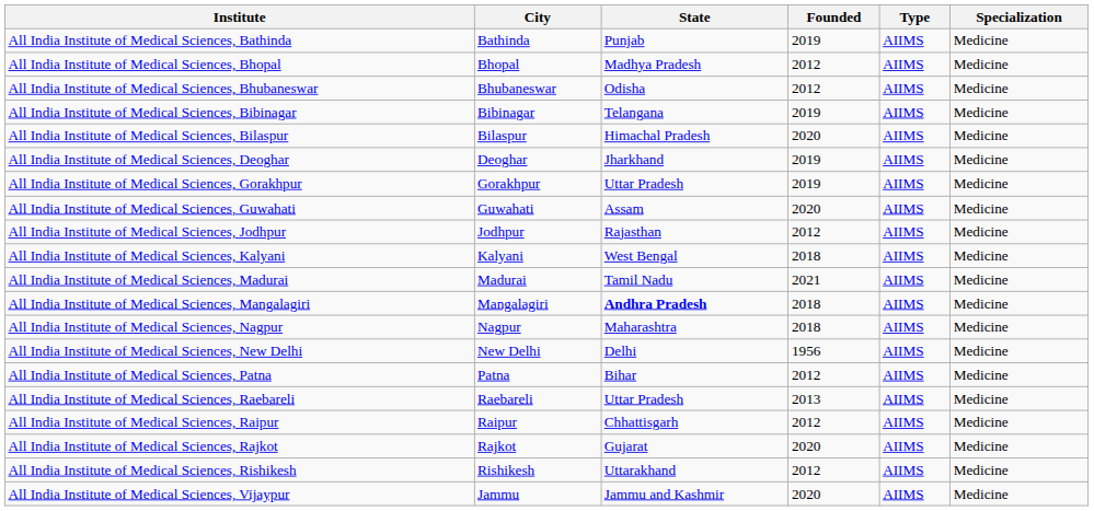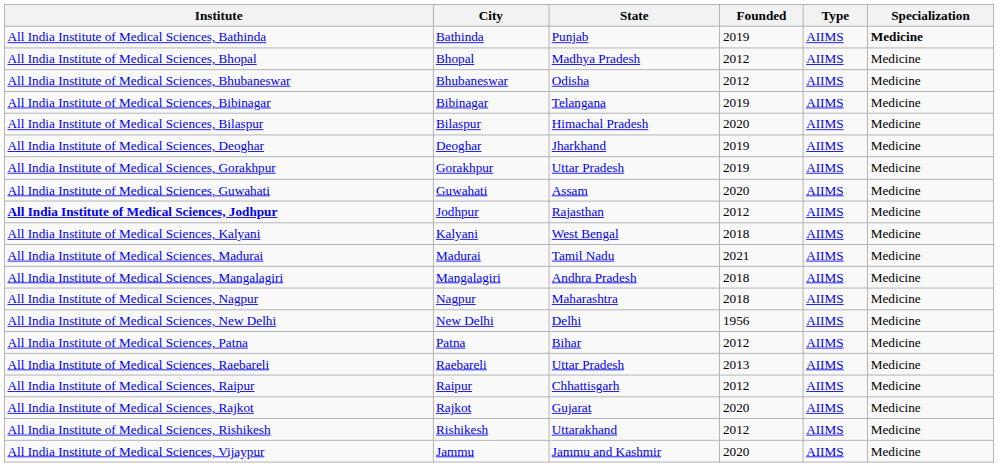row 2 | Specialization: normal -> bold
row 10 | Institute: normal -> bold
row 13 | State: bold -> normal
